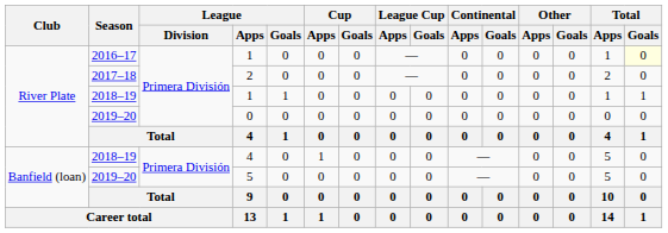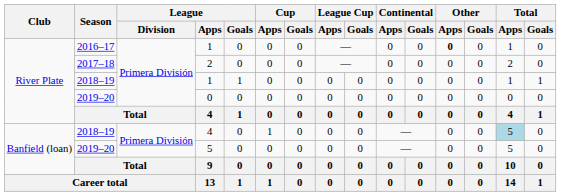2016–17 / 1 | Other / Apps: normal -> bold
2016–17 / 1 | Total / Goals: lightyellow background -> no background
2018–19 / 4 | Total / Apps: no background -> lightblue background
